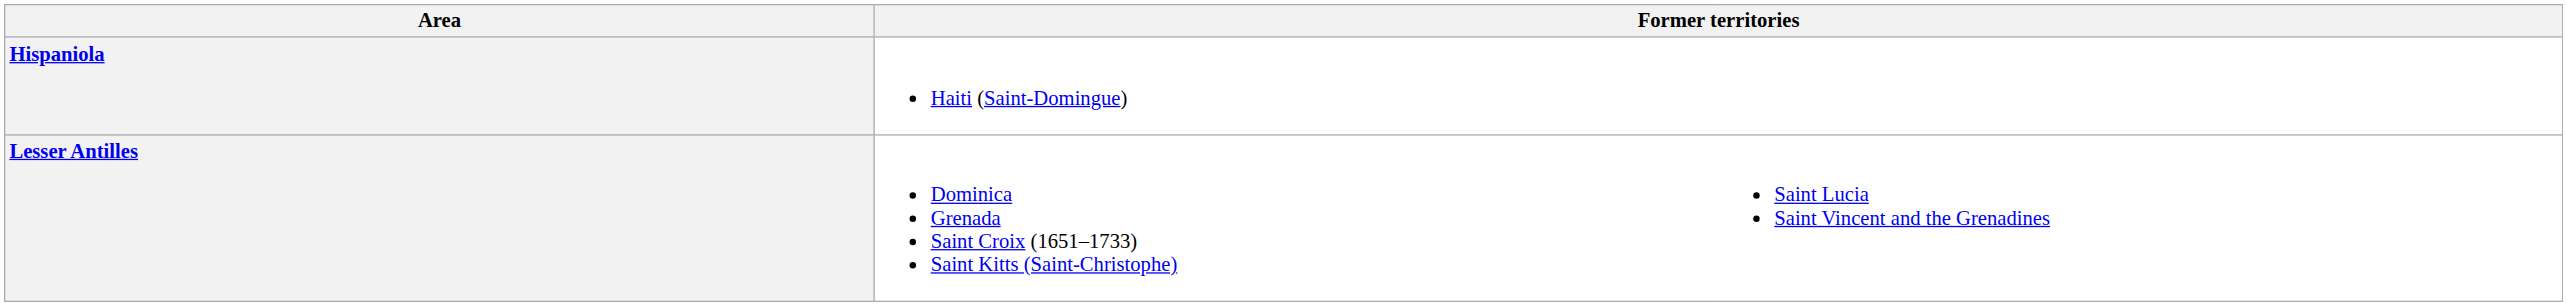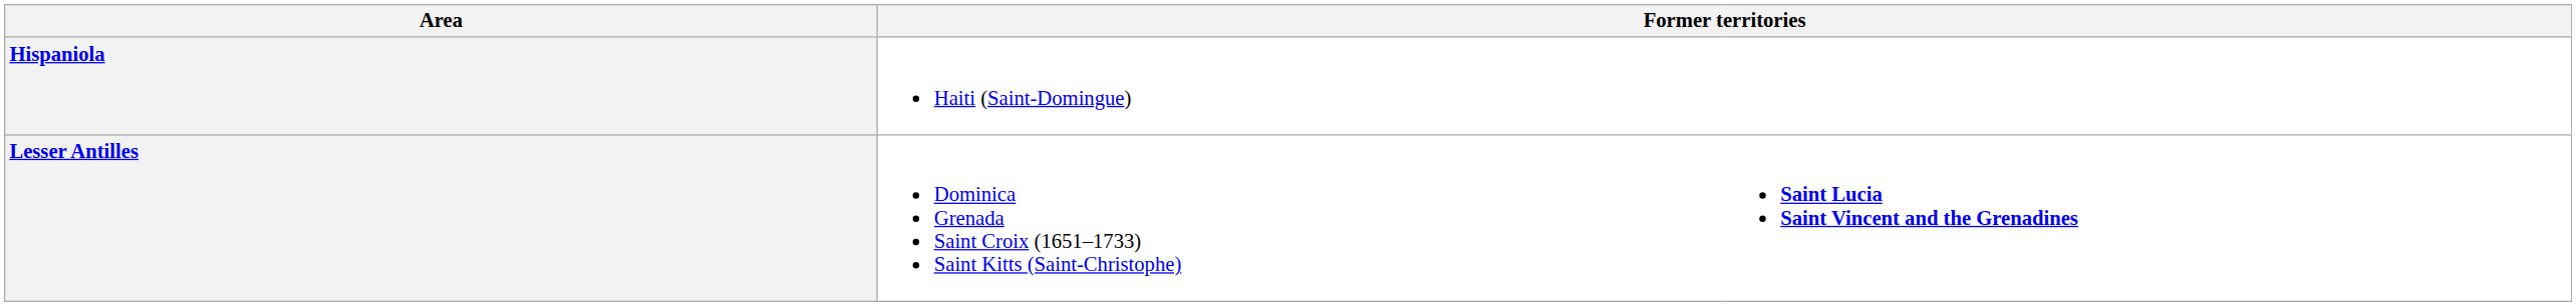Lesser Antilles | column 3: normal -> bold
